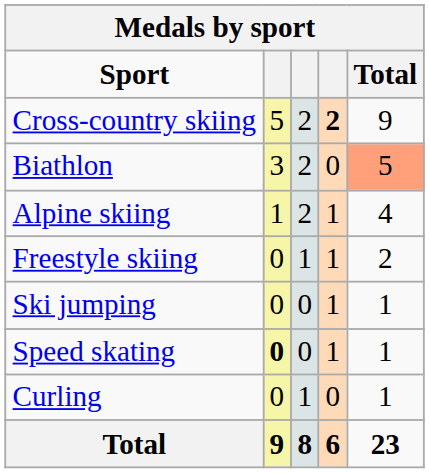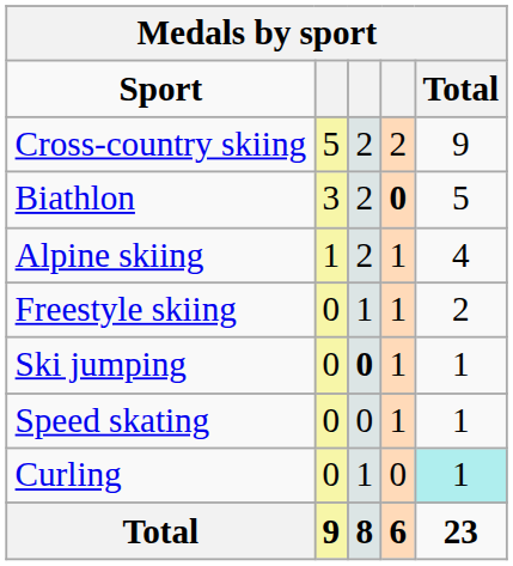Cross-country skiing | column 4: bold -> normal
Biathlon | column 4: normal -> bold
Biathlon | Total: lightsalmon background -> no background
Ski jumping | column 3: normal -> bold
Speed skating | column 2: bold -> normal
Curling | Total: no background -> paleturquoise background
